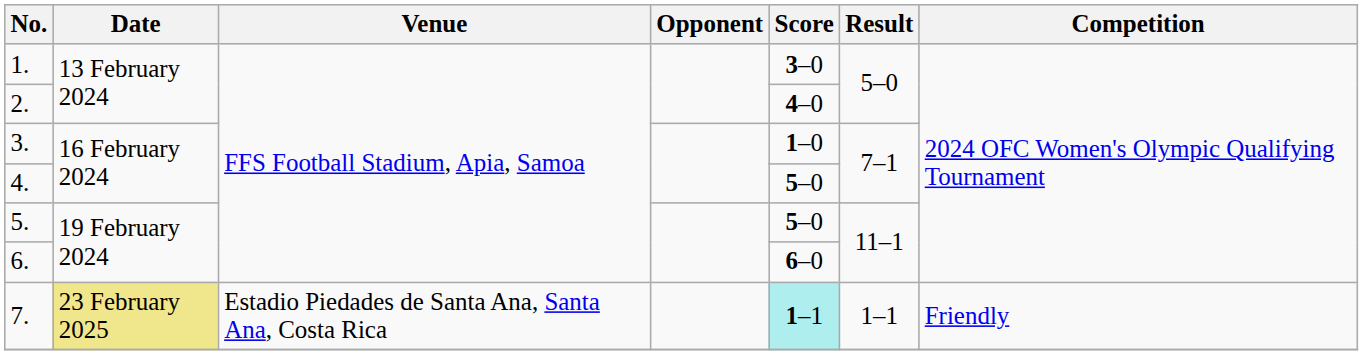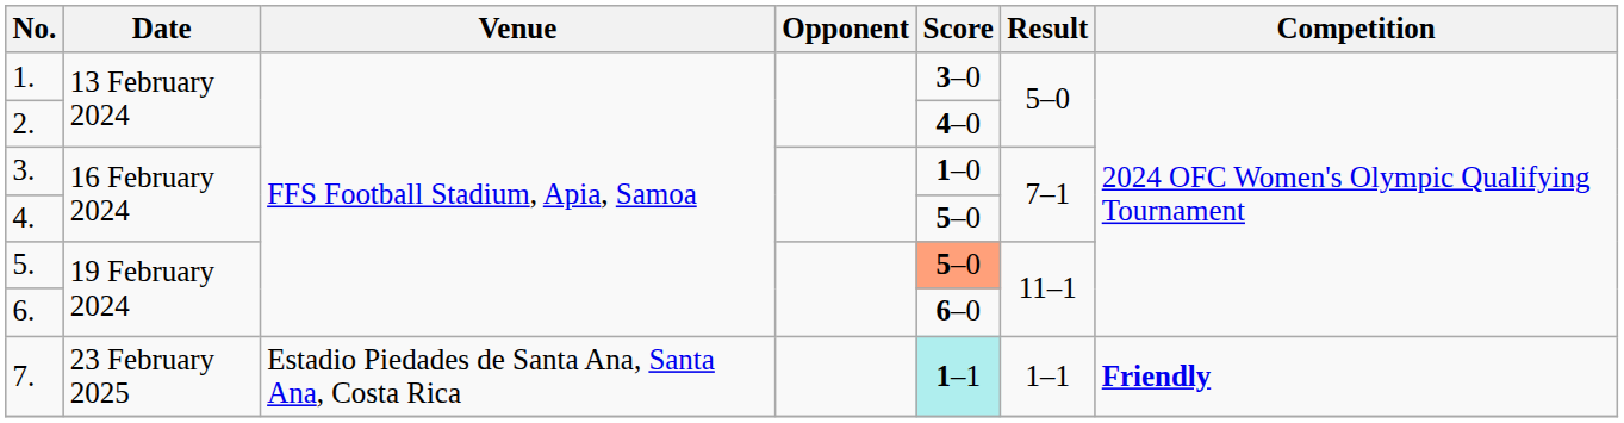5. | Score: no background -> lightsalmon background
7. | Date: khaki background -> no background
7. | Competition: normal -> bold
